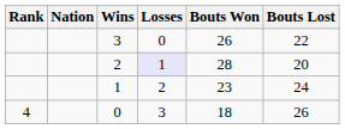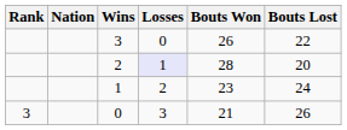row 5 | Rank: 4 -> 3
row 5 | Bouts Won: 18 -> 21
